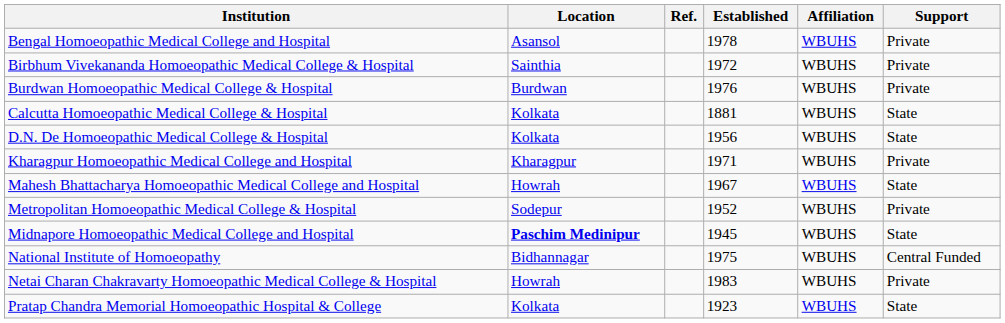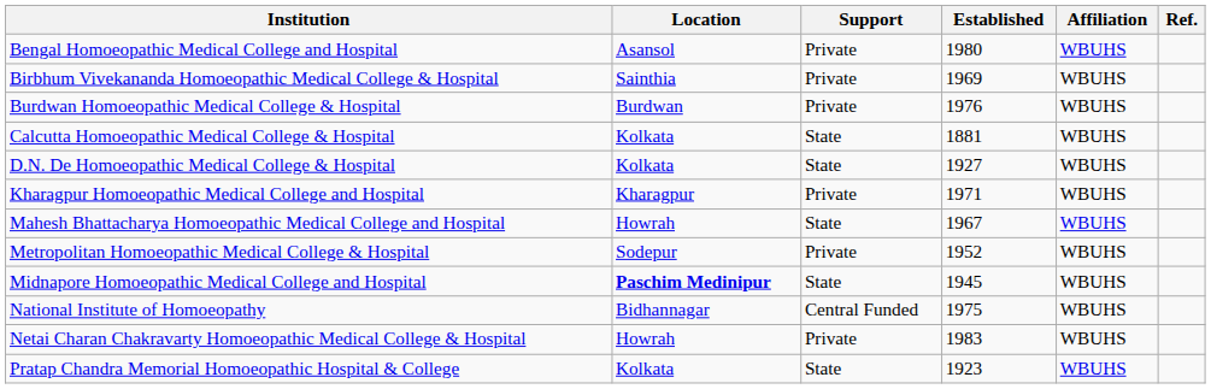columns swapped: Support <-> Ref.
Bengal Homoeopathic Medical College and Hospital | Established: 1978 -> 1980
Birbhum Vivekananda Homoeopathic Medical College & Hospital | Established: 1972 -> 1969
D.N. De Homoeopathic Medical College & Hospital | Established: 1956 -> 1927
